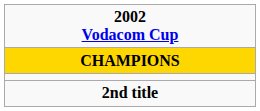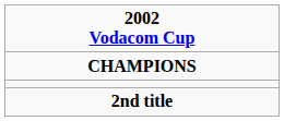row 2 | column 1: gold background -> no background
